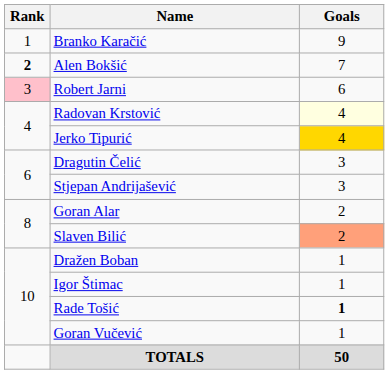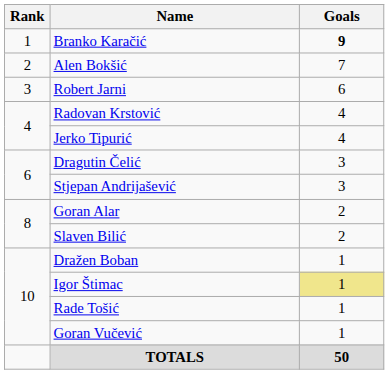Branko Karačić | Goals: normal -> bold
Alen Bokšić | Rank: bold -> normal
Robert Jarni | Rank: pink background -> no background
Radovan Krstović | Goals: lightyellow background -> no background
Jerko Tipurić | Goals: gold background -> no background
Slaven Bilić | Goals: lightsalmon background -> no background
Igor Štimac | Goals: no background -> khaki background
Rade Tošić | Goals: bold -> normal
